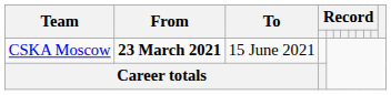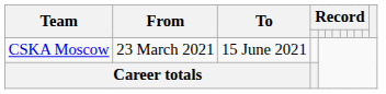CSKA Moscow | From: bold -> normal
